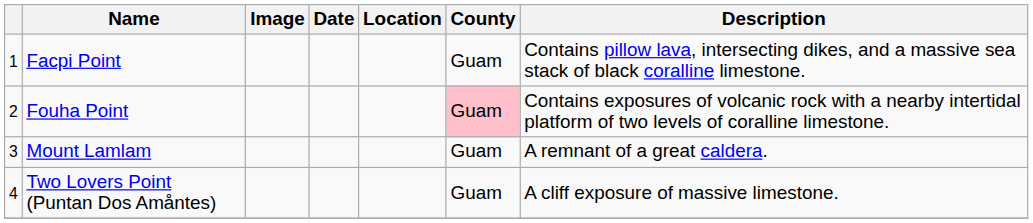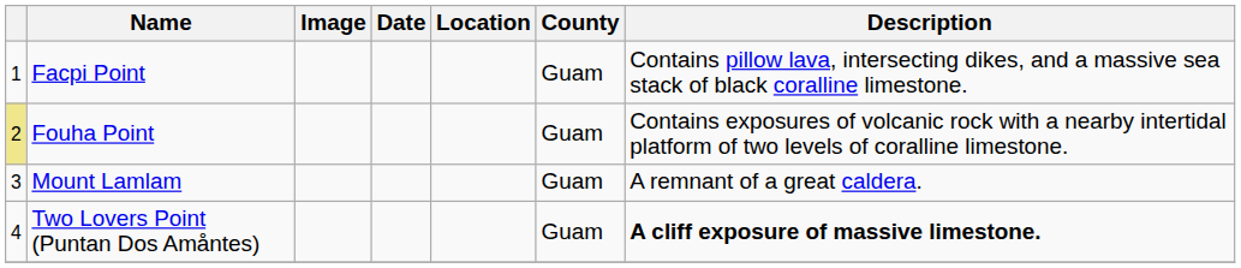Fouha Point | column 1: no background -> khaki background
Fouha Point | County: pink background -> no background
Two Lovers Point (Puntan Dos Amåntes) | Description: normal -> bold
